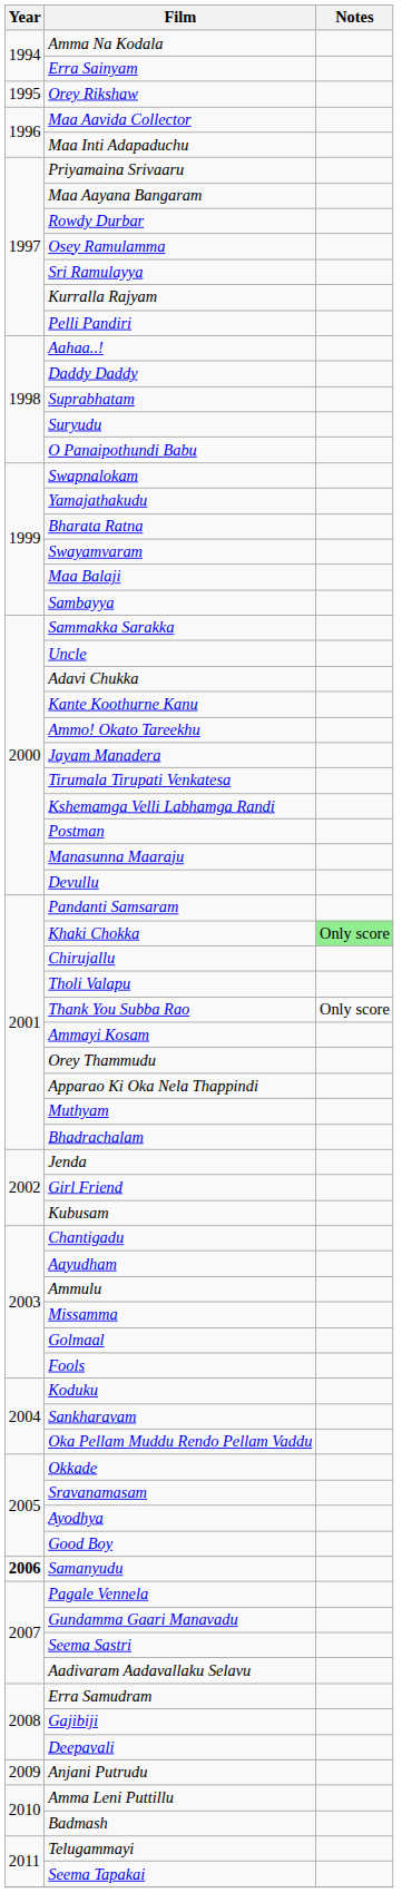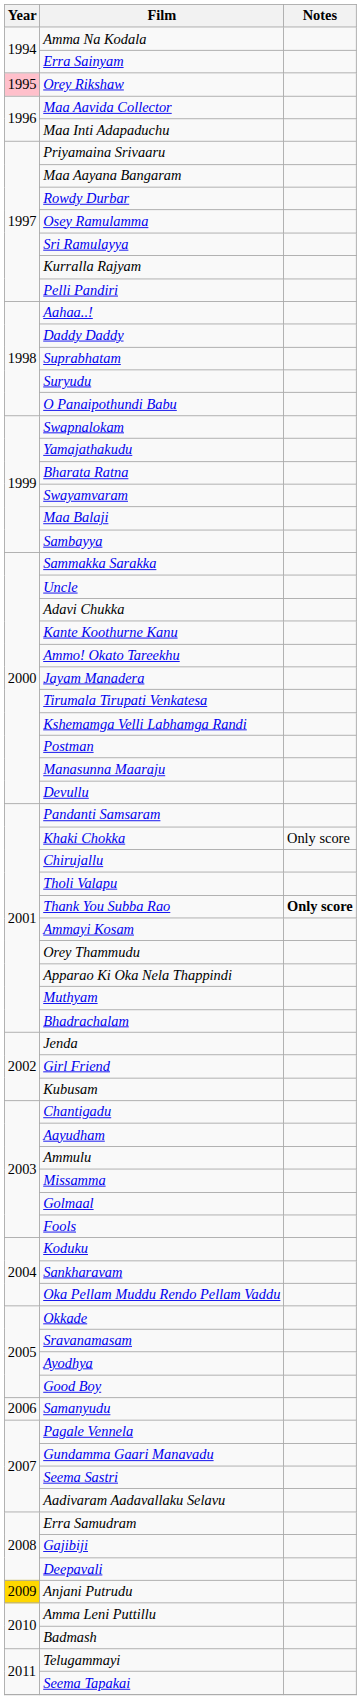Orey Rikshaw | Year: no background -> pink background
Khaki Chokka | Notes: lightgreen background -> no background
Thank You Subba Rao | Notes: normal -> bold
Samanyudu | Year: bold -> normal
Anjani Putrudu | Year: no background -> gold background
